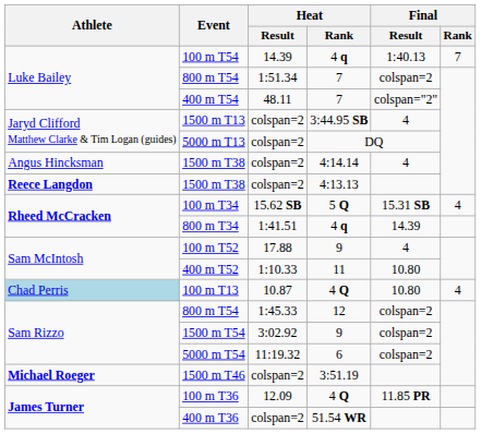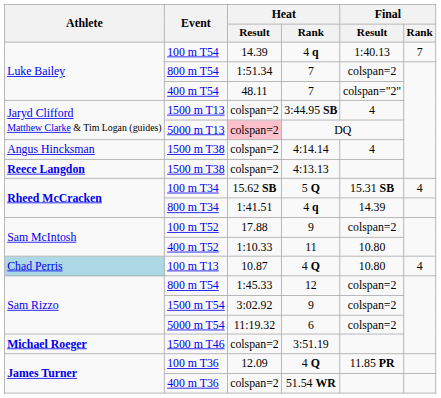5000 m T13 | Heat / Result: no background -> pink background
100 m T52 | Final / Result: 4 -> colspan=2
